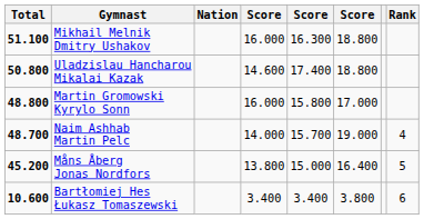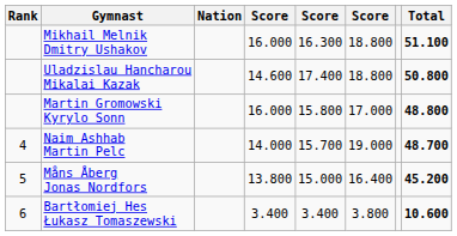columns swapped: Rank <-> Total
